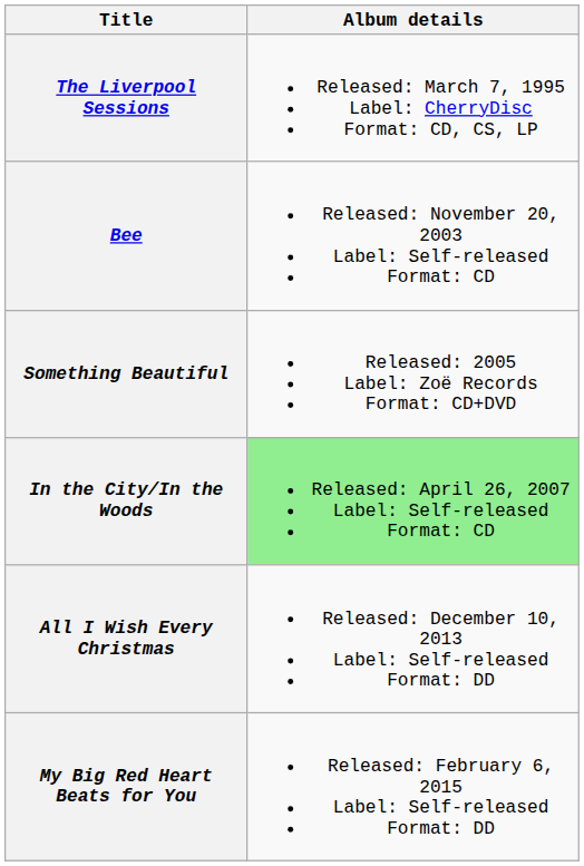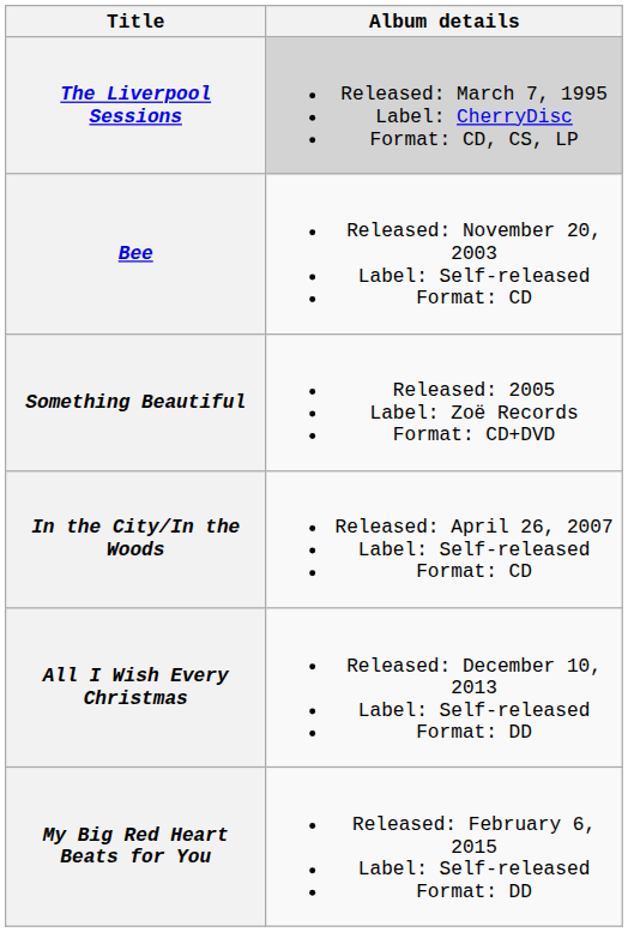The Liverpool Sessions | Album details: no background -> lightgrey background
In the City/In the Woods | Album details: lightgreen background -> no background
